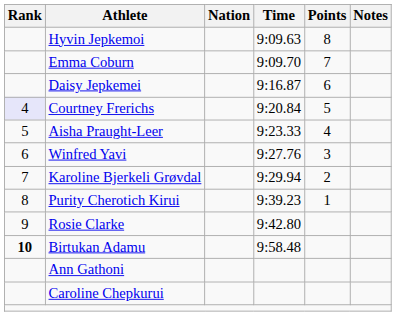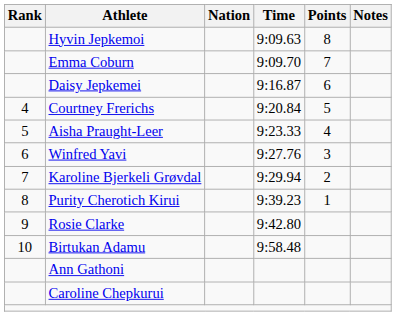Courtney Frerichs | Rank: lavender background -> no background
Birtukan Adamu | Rank: bold -> normal
